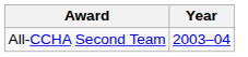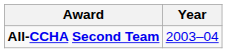row 2 | Award: normal -> bold
